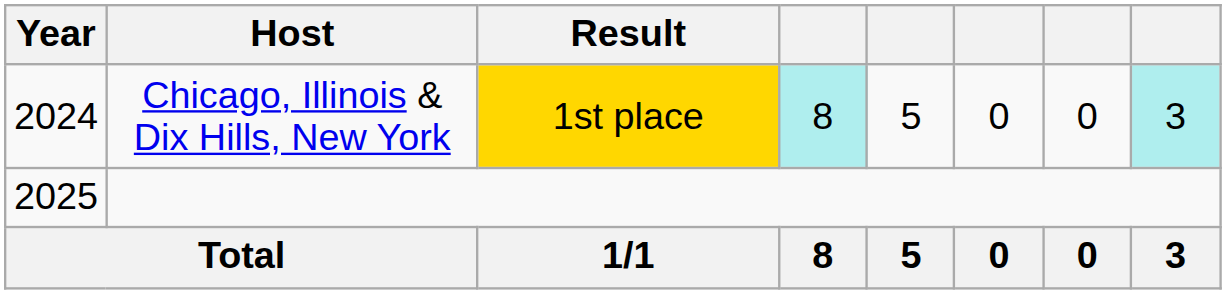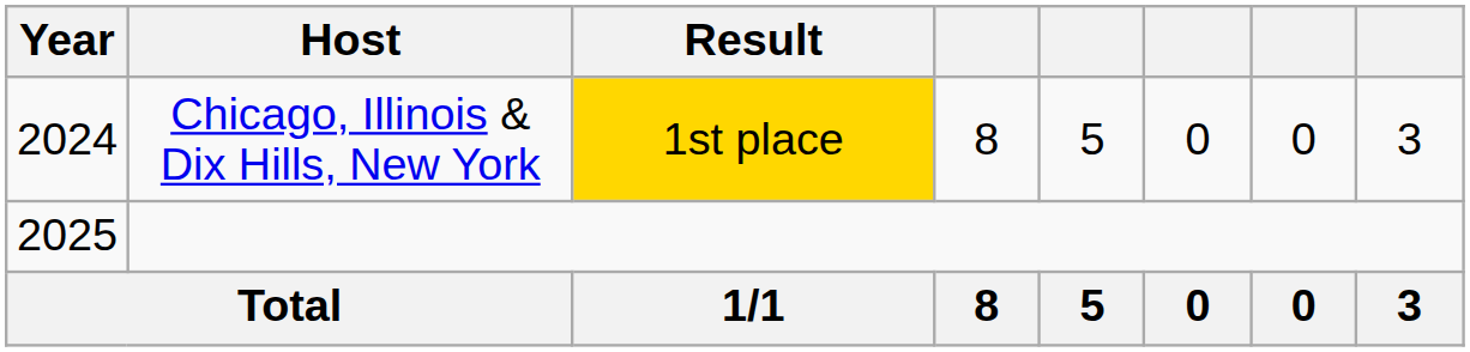Chicago, Illinois & Dix Hills, New York | column 4: paleturquoise background -> no background
Chicago, Illinois & Dix Hills, New York | column 8: paleturquoise background -> no background
